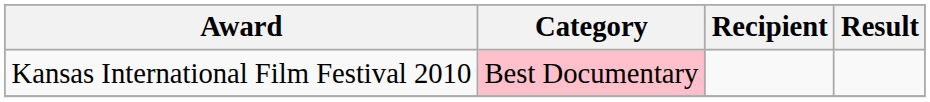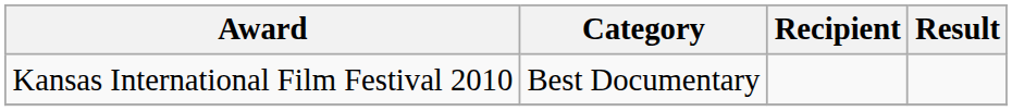Kansas International Film Festival 2010 | Category: pink background -> no background
